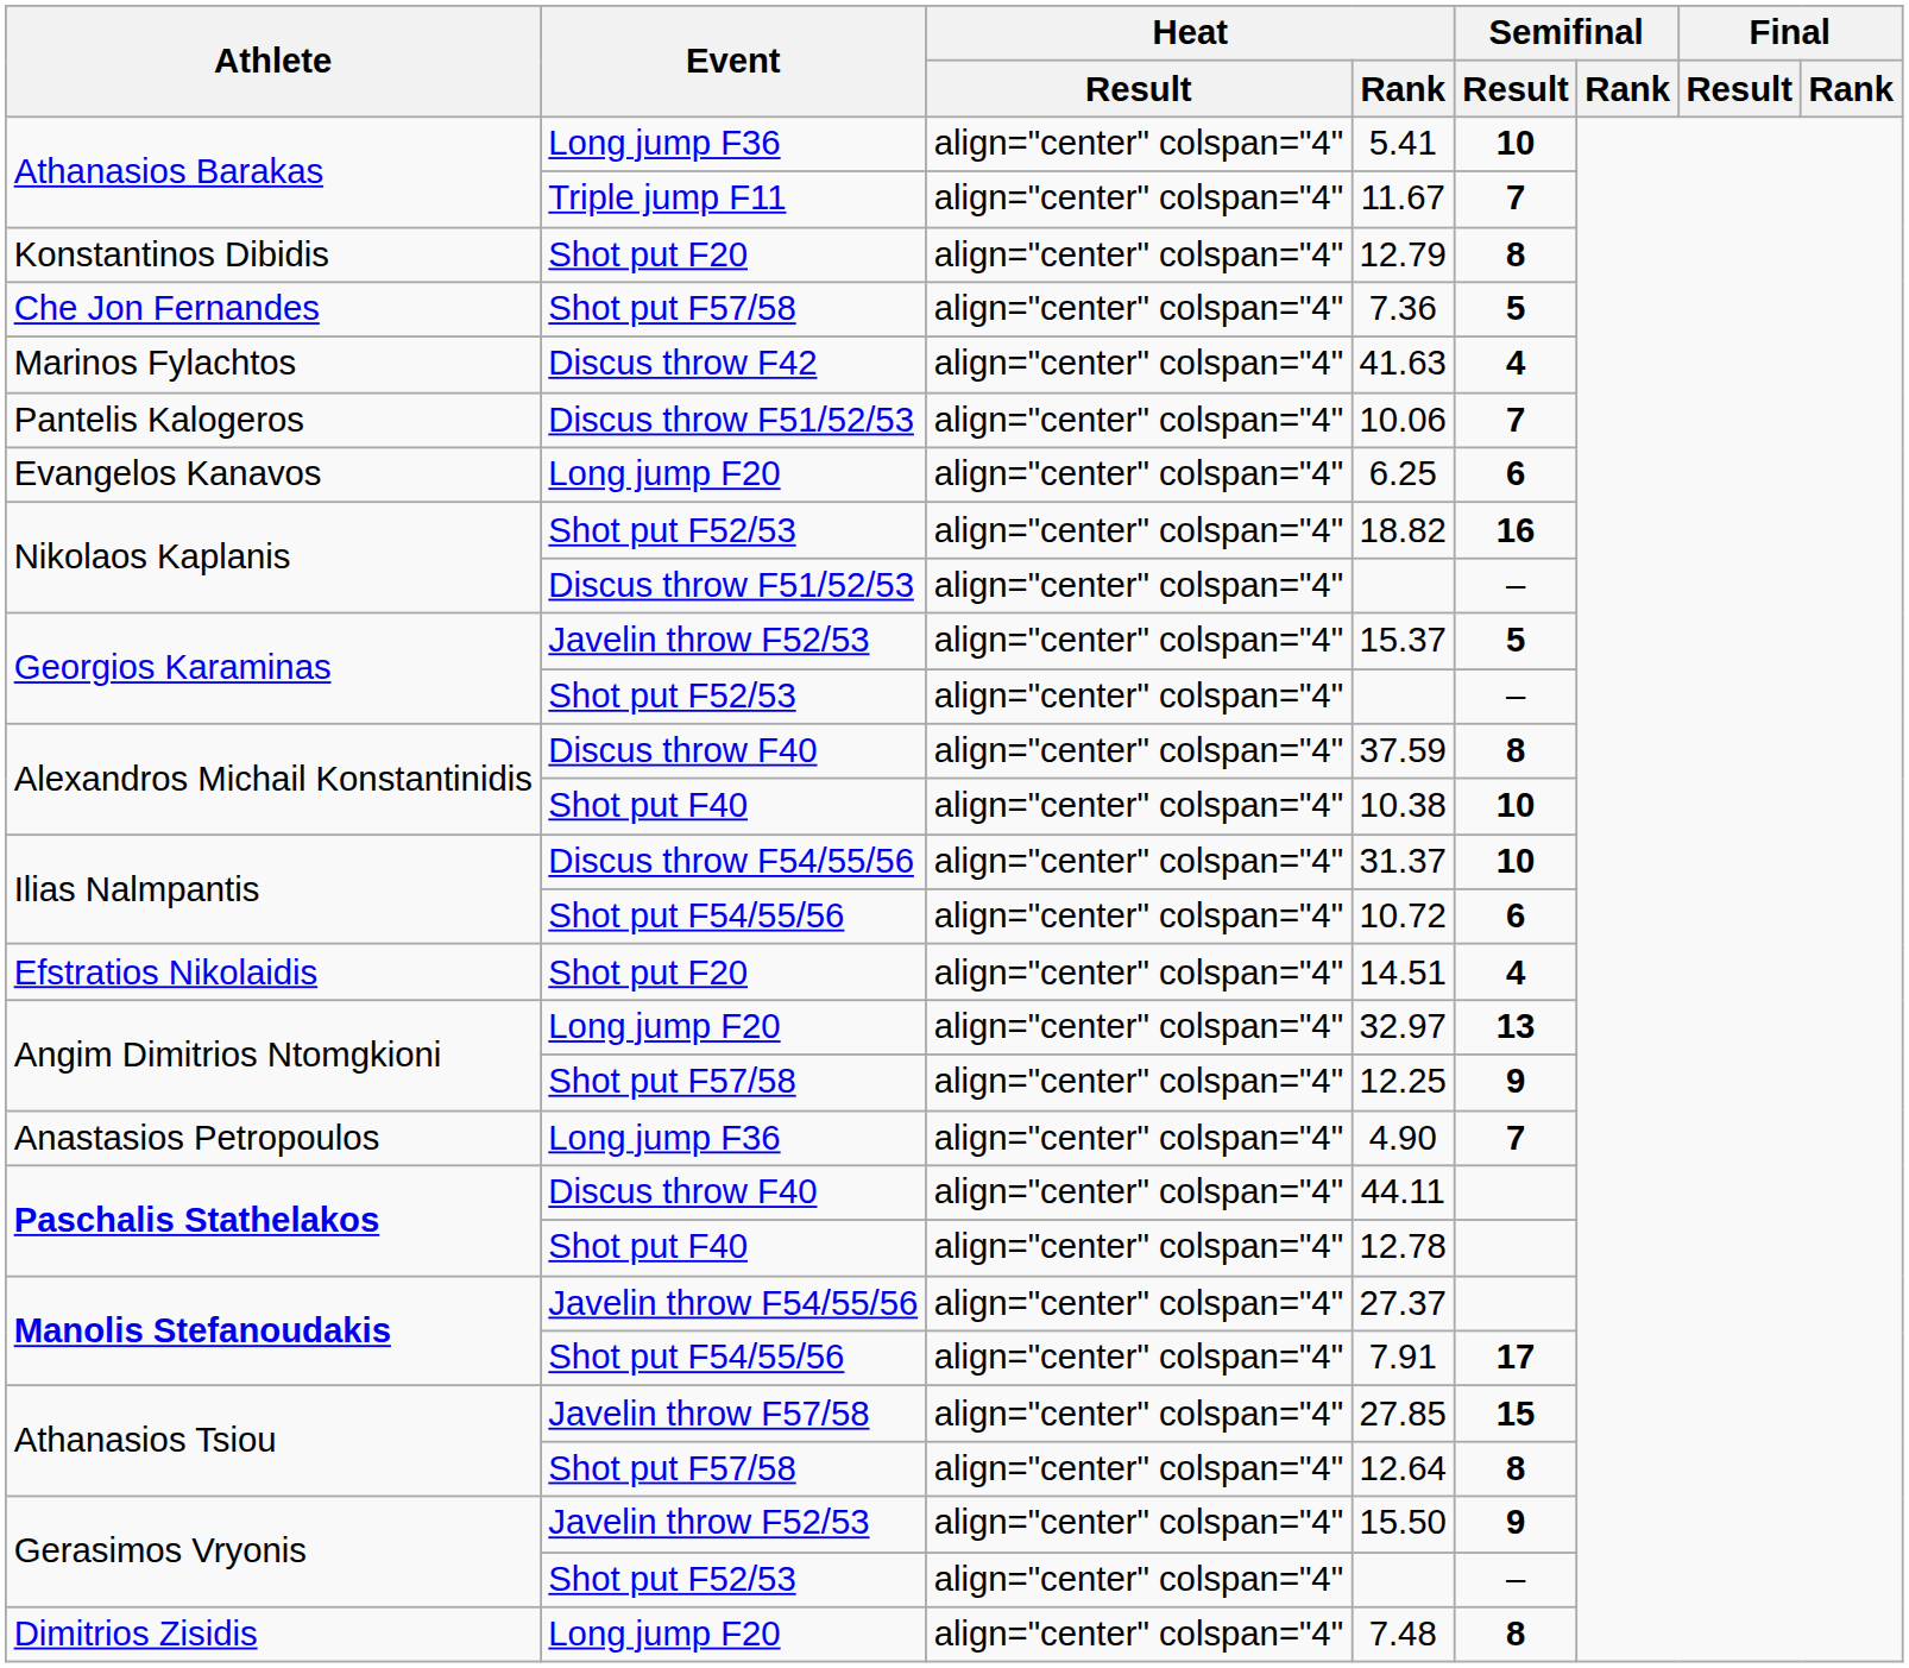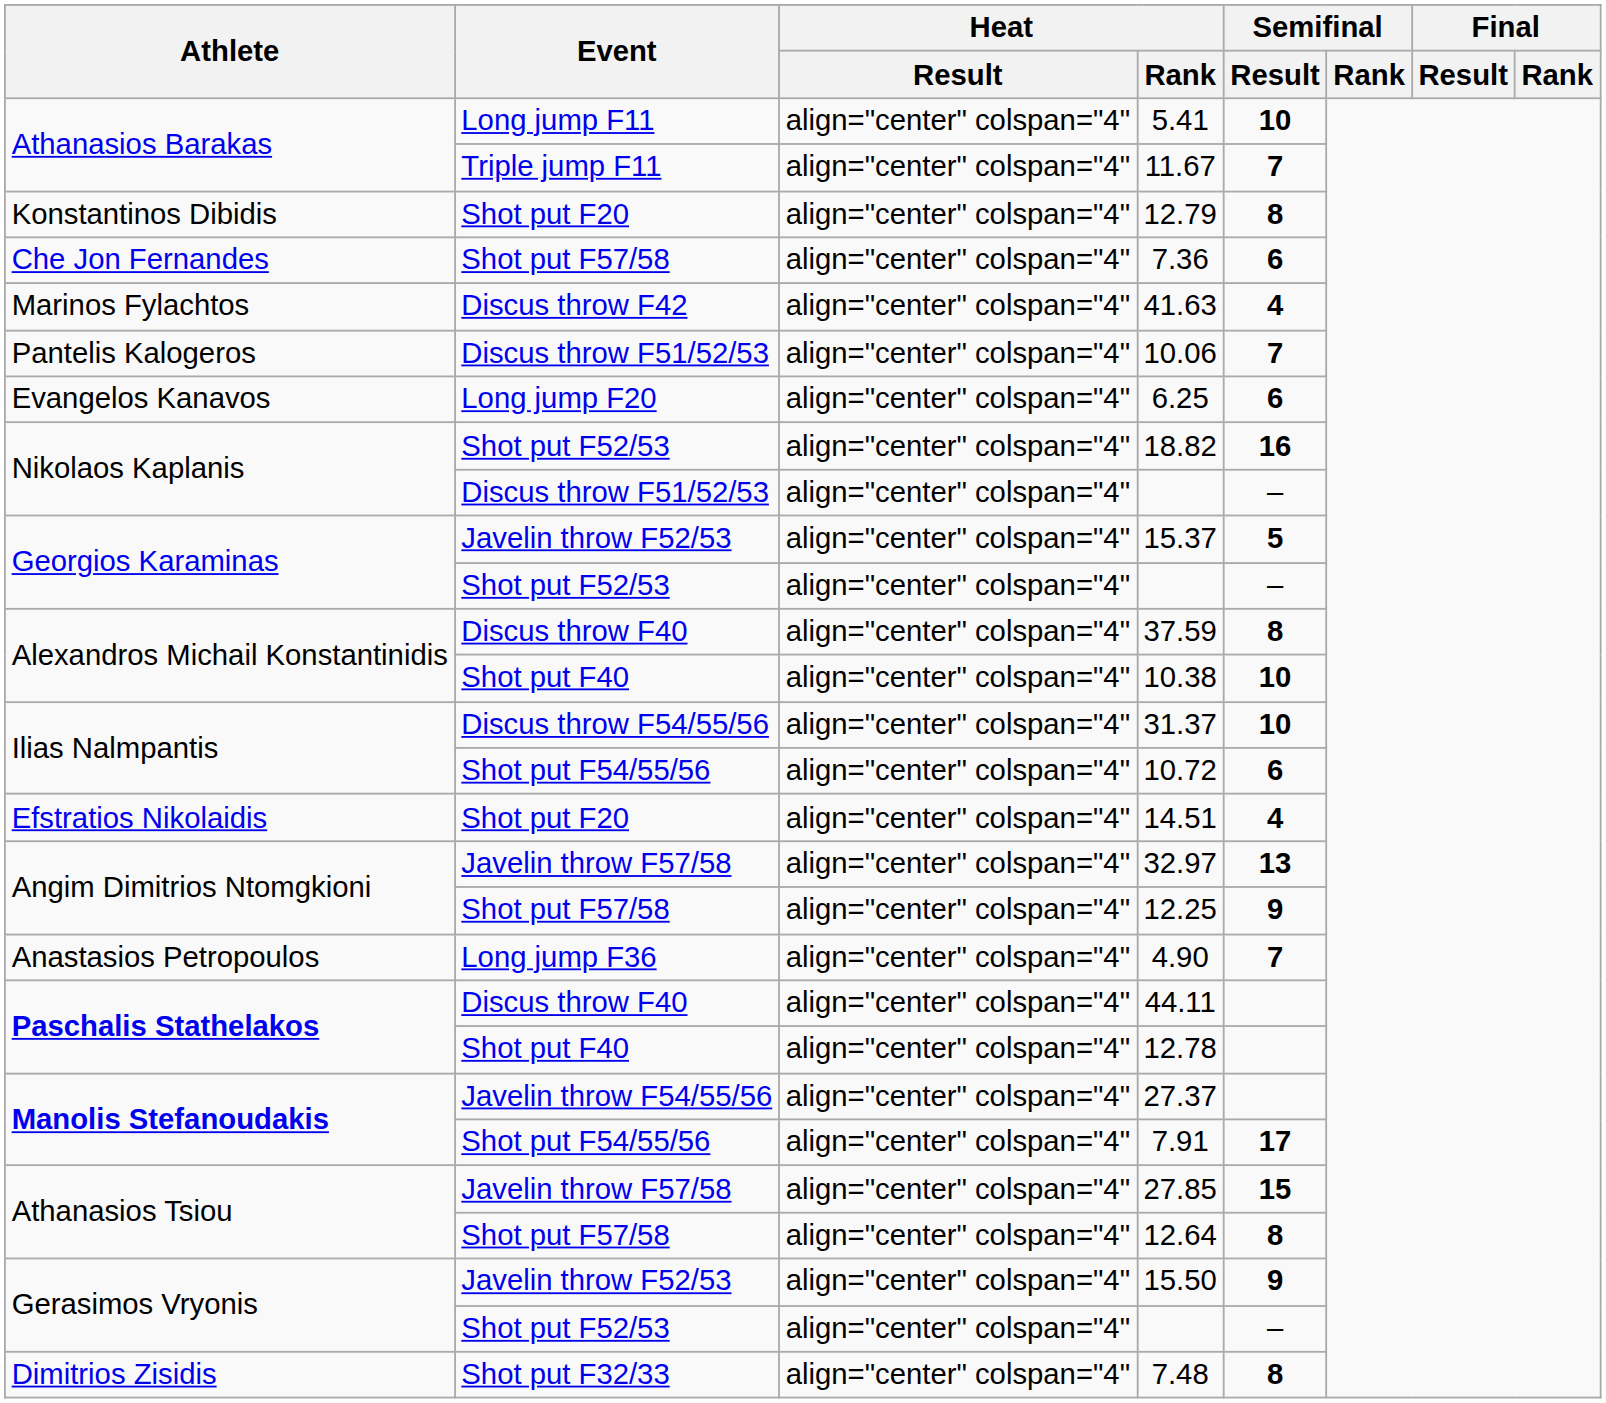5.41 | Event: Long jump F36 -> Long jump F11
7.36 | Semifinal / Result: 5 -> 6
32.97 | Event: Long jump F20 -> Javelin throw F57/58
7.48 | Event: Long jump F20 -> Shot put F32/33
